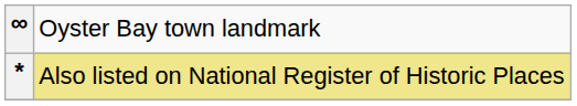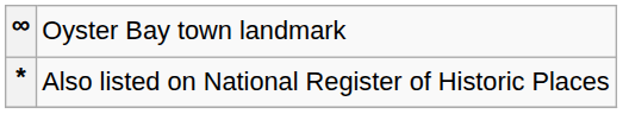* | column 2: khaki background -> no background
